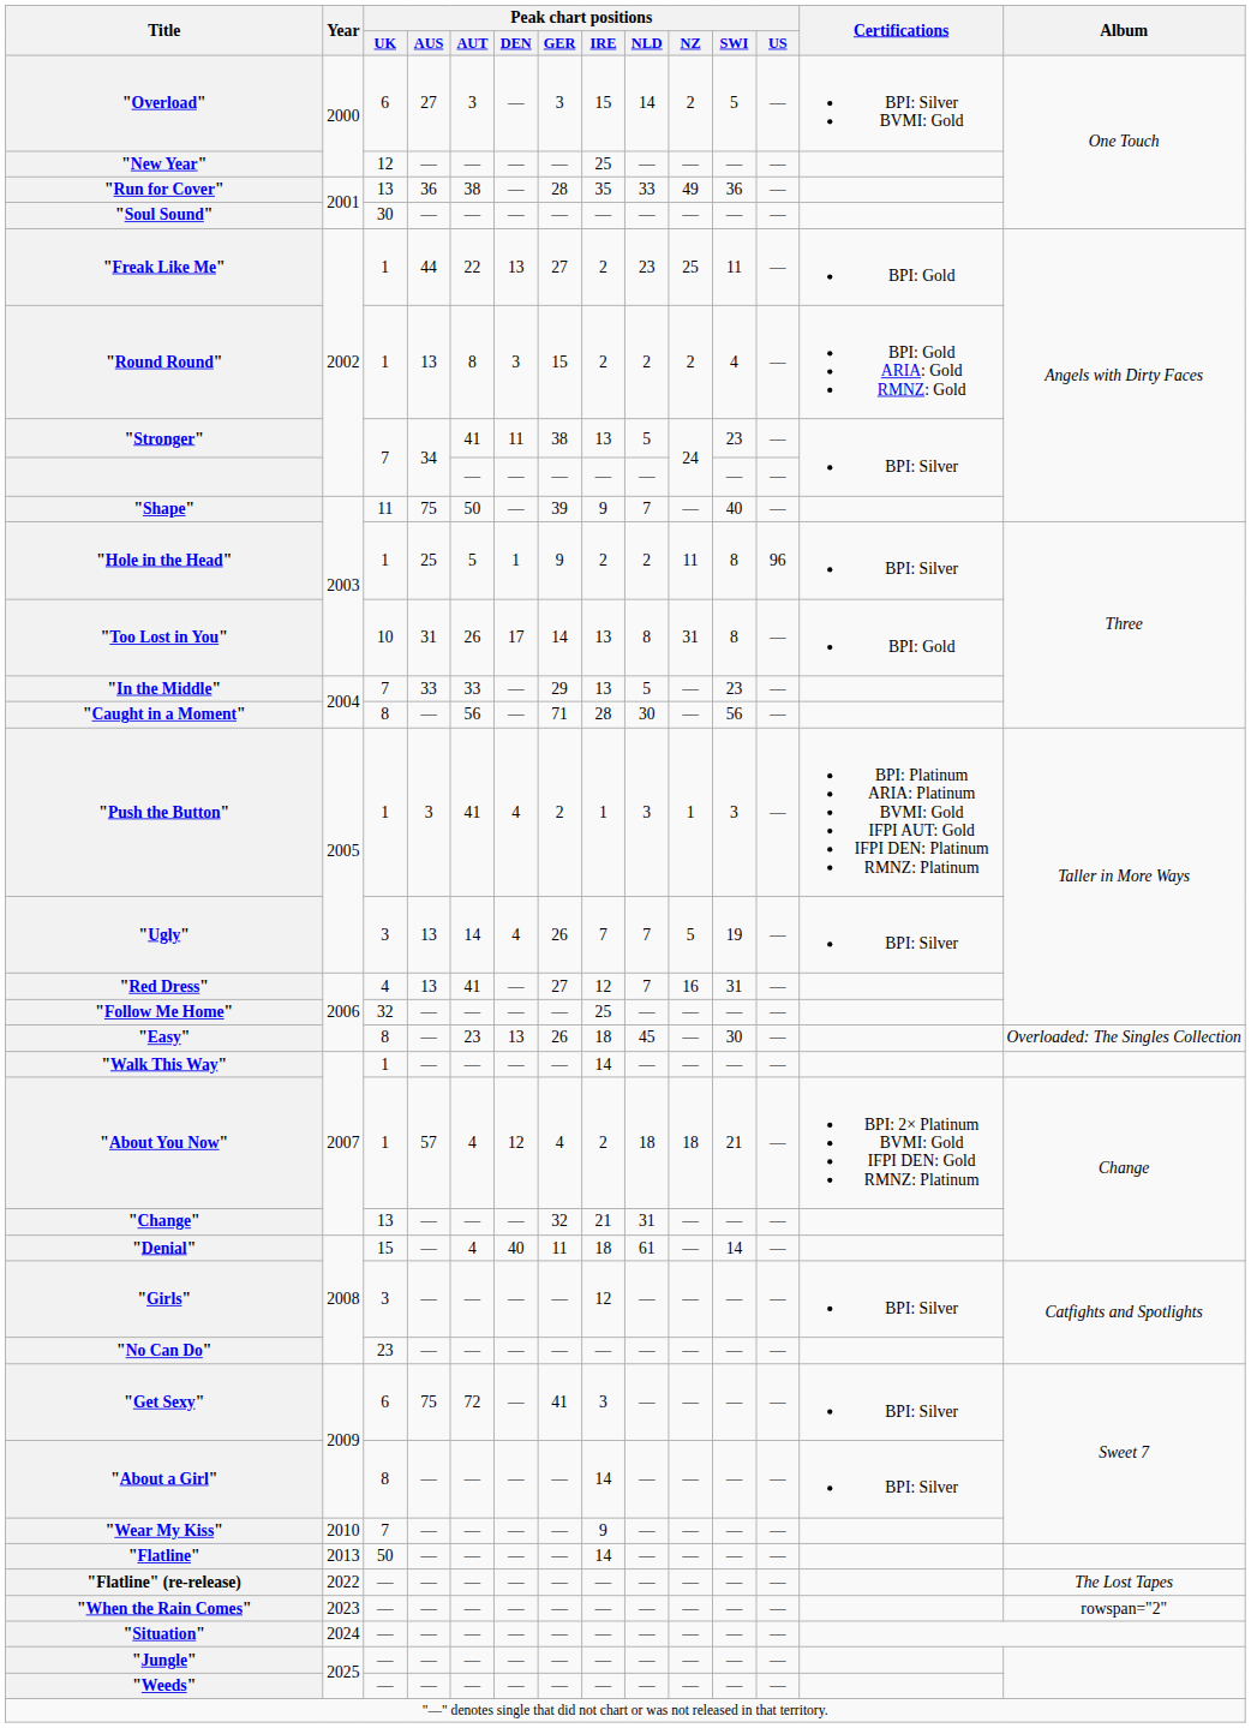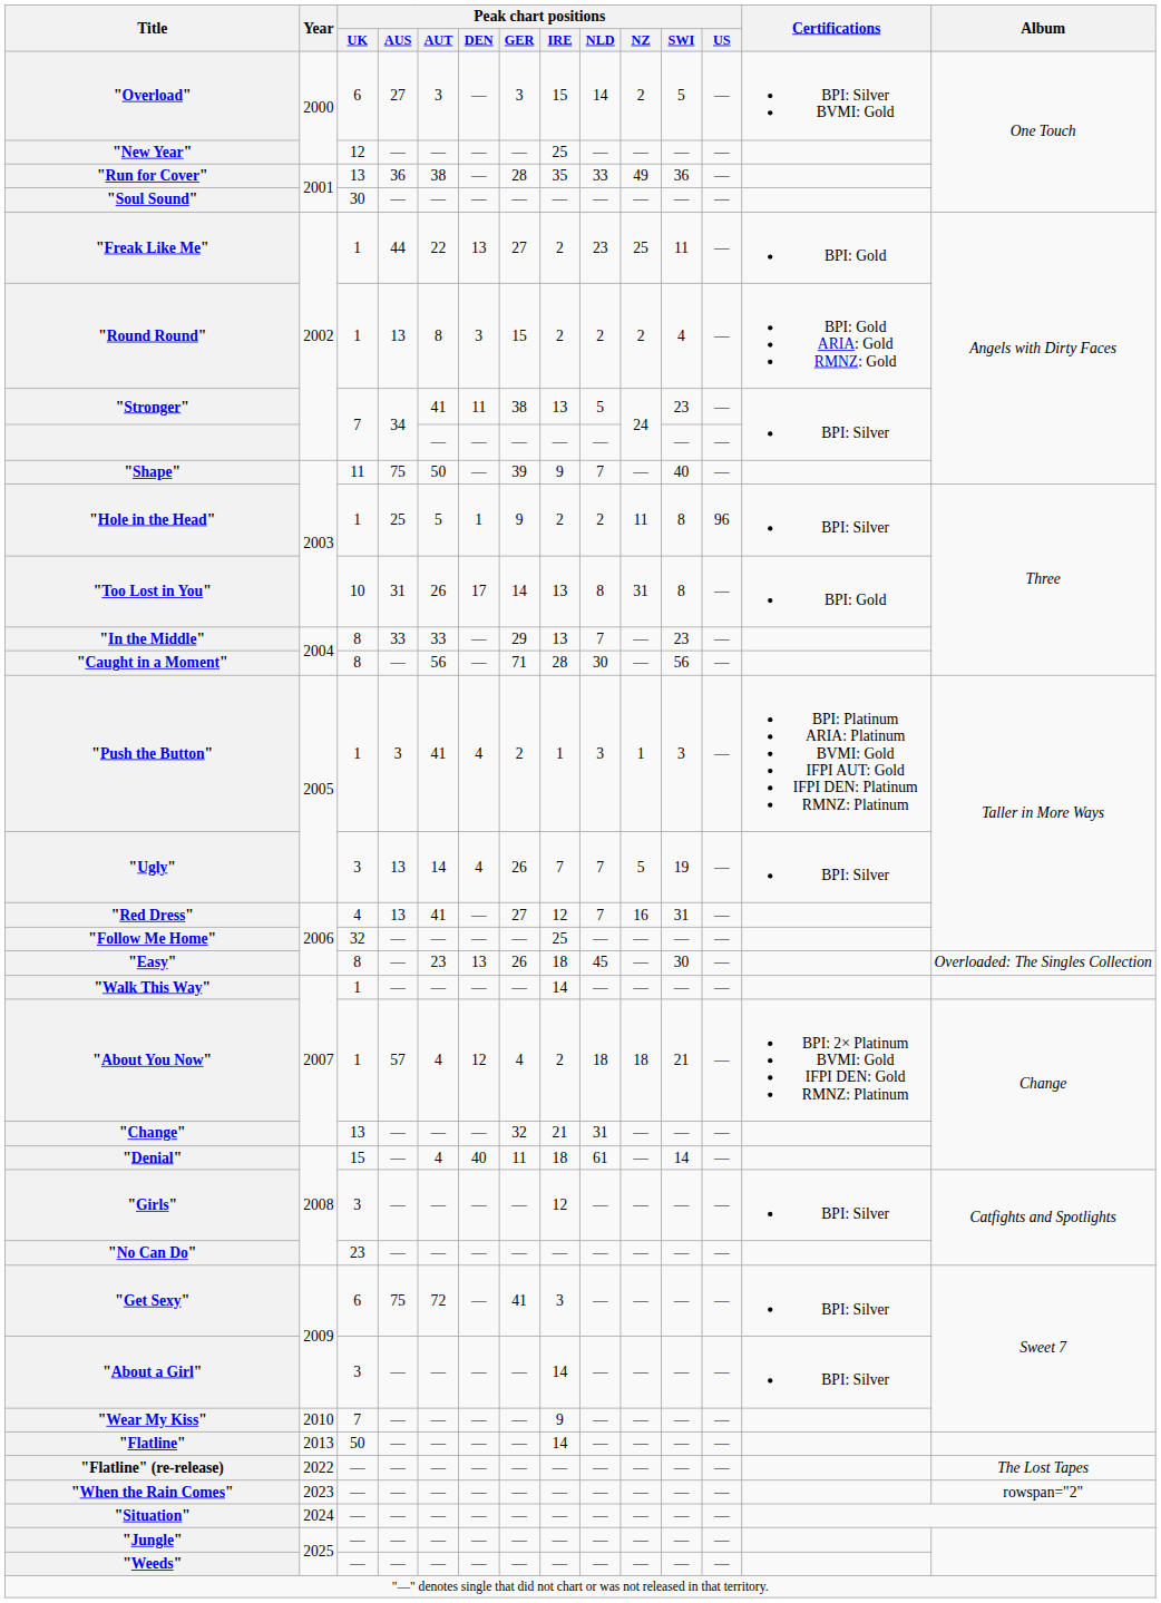"In the Middle" | Peak chart positions / UK: 7 -> 8
"In the Middle" | Peak chart positions / NLD: 5 -> 7
"About a Girl" | Peak chart positions / UK: 8 -> 3
